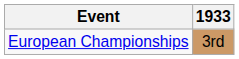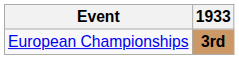European Championships | 1933: normal -> bold
